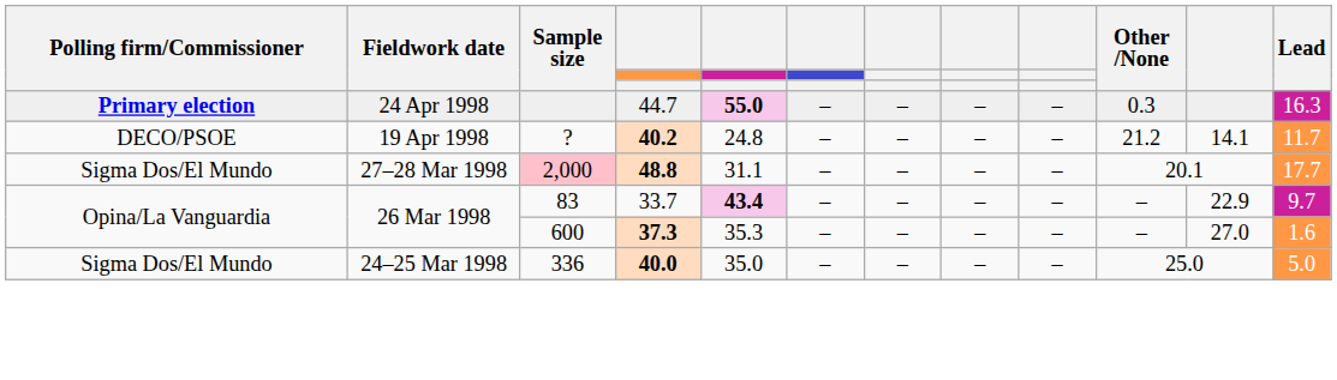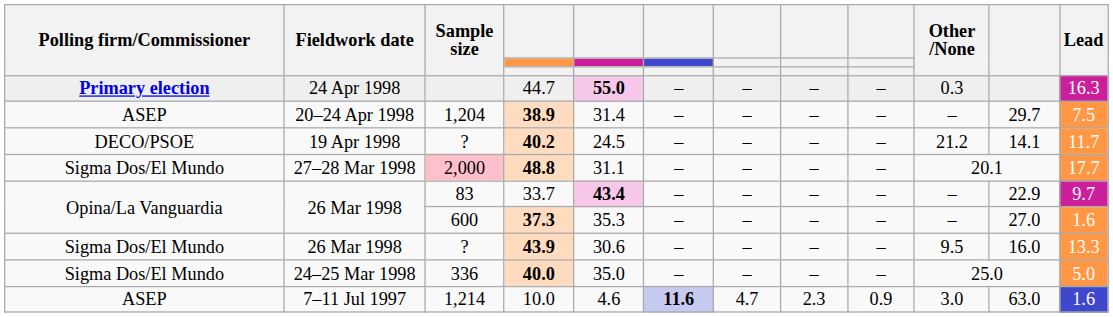+ row: ASEP | 20–24 Apr 1998 | 1,204 | 38.9 | 31.4 | – | – | – | – | – | 29.7 | 7.5
40.2 | column 5: 24.8 -> 24.5
+ row: Sigma Dos/El Mundo | 26 Mar 1998 | ? | 43.9 | 30.6 | – | – | – | – | 9.5 | 16.0 | 13.3
+ row: ASEP | 7–11 Jul 1997 | 1,214 | 10.0 | 4.6 | 11.6 | 4.7 | 2.3 | 0.9 | 3.0 | 63.0 | 1.6
